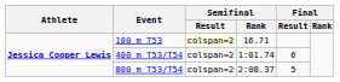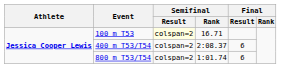400 m T53/T54 | Semifinal / Rank: 1:01.74 -> 2:08.37
800 m T53/T54 | Semifinal / Rank: 2:08.37 -> 1:01.74
800 m T53/T54 | Final / Result: 5 -> 6
